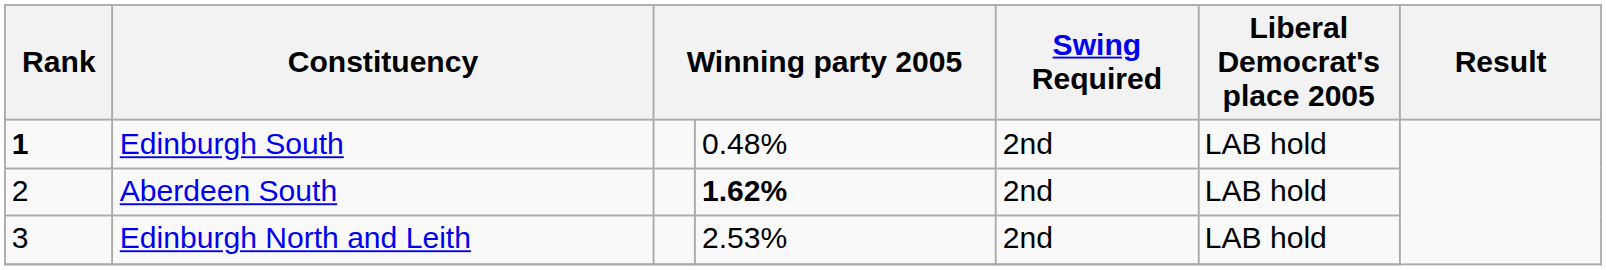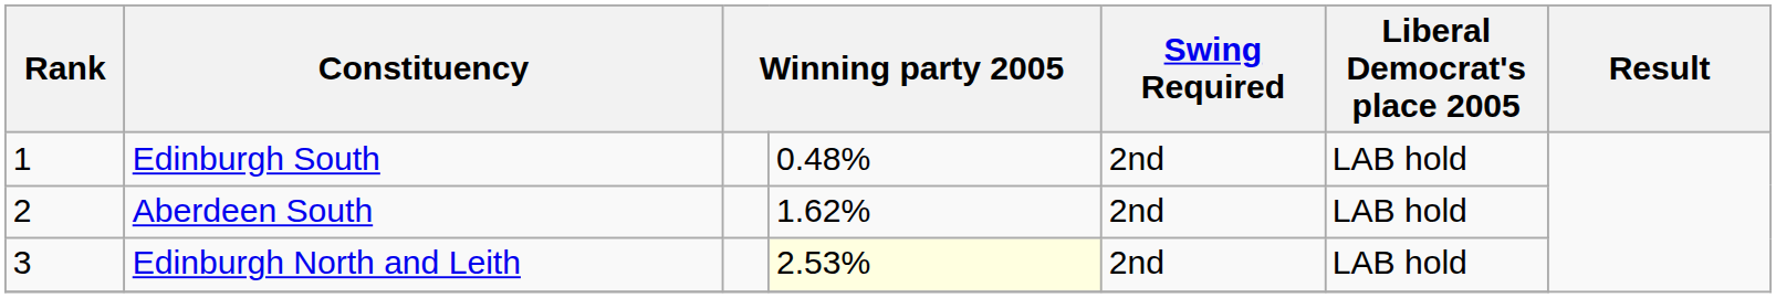Edinburgh South | Rank: bold -> normal
Aberdeen South | column 4: bold -> normal
Edinburgh North and Leith | column 4: no background -> lightyellow background
